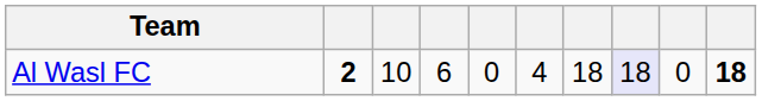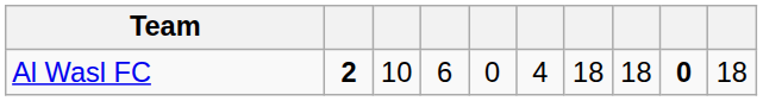Al Wasl FC | column 8: lavender background -> no background
Al Wasl FC | column 9: normal -> bold
Al Wasl FC | column 10: bold -> normal
